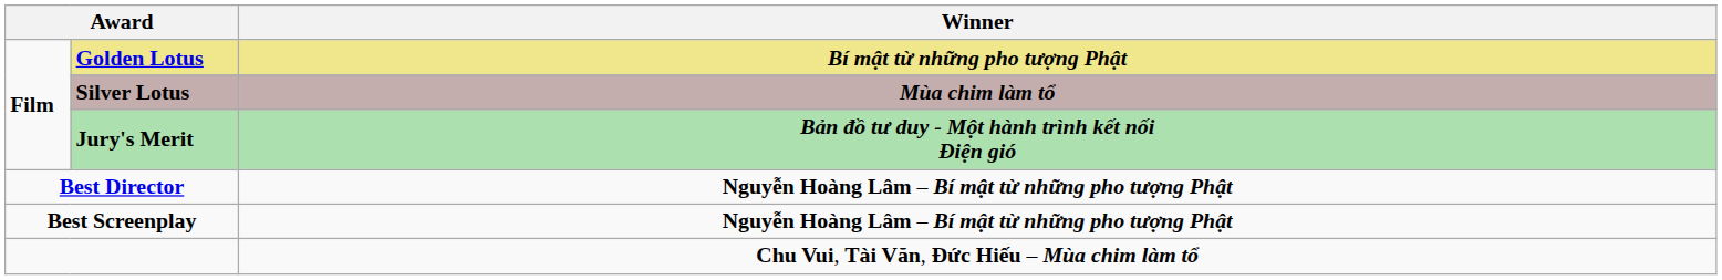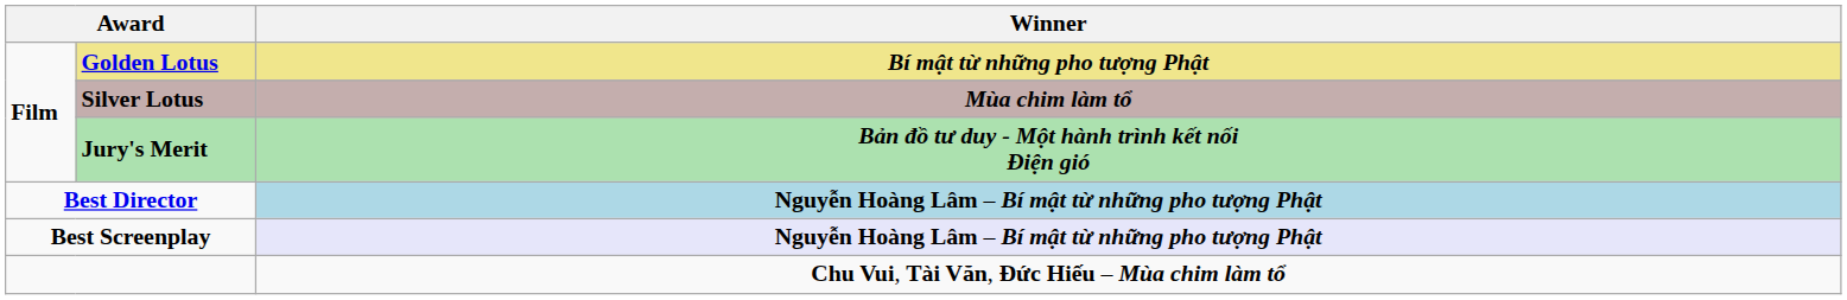Best Director | Winner: no background -> lightblue background
Best Screenplay | Winner: no background -> lavender background
